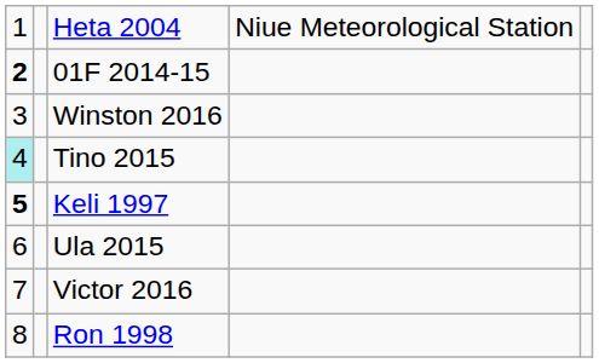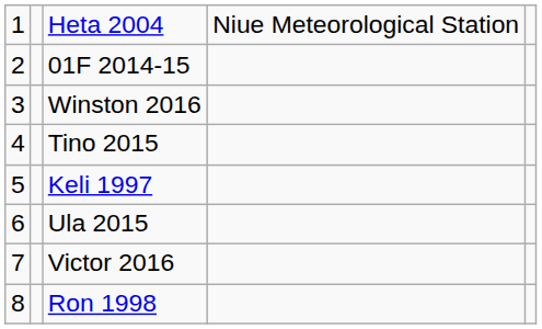01F 2014-15 | column 1: bold -> normal
Tino 2015 | column 1: paleturquoise background -> no background
Keli 1997 | column 1: bold -> normal
